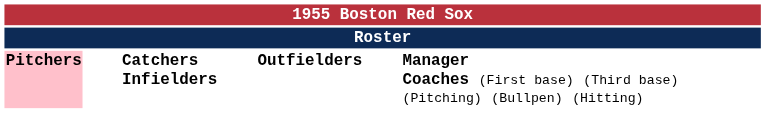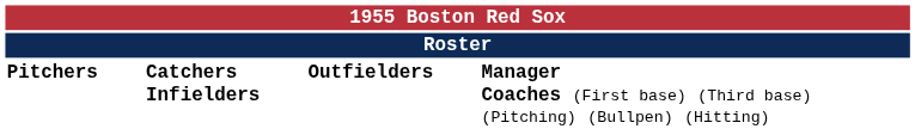Pitchers | column 1: pink background -> no background
